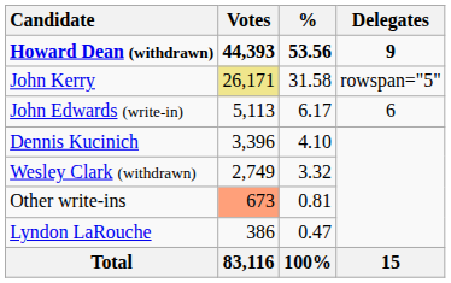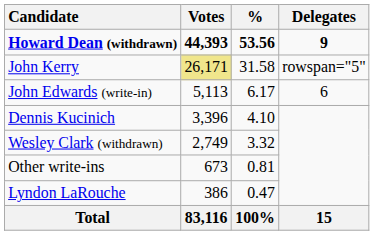Other write-ins | Votes: lightsalmon background -> no background
